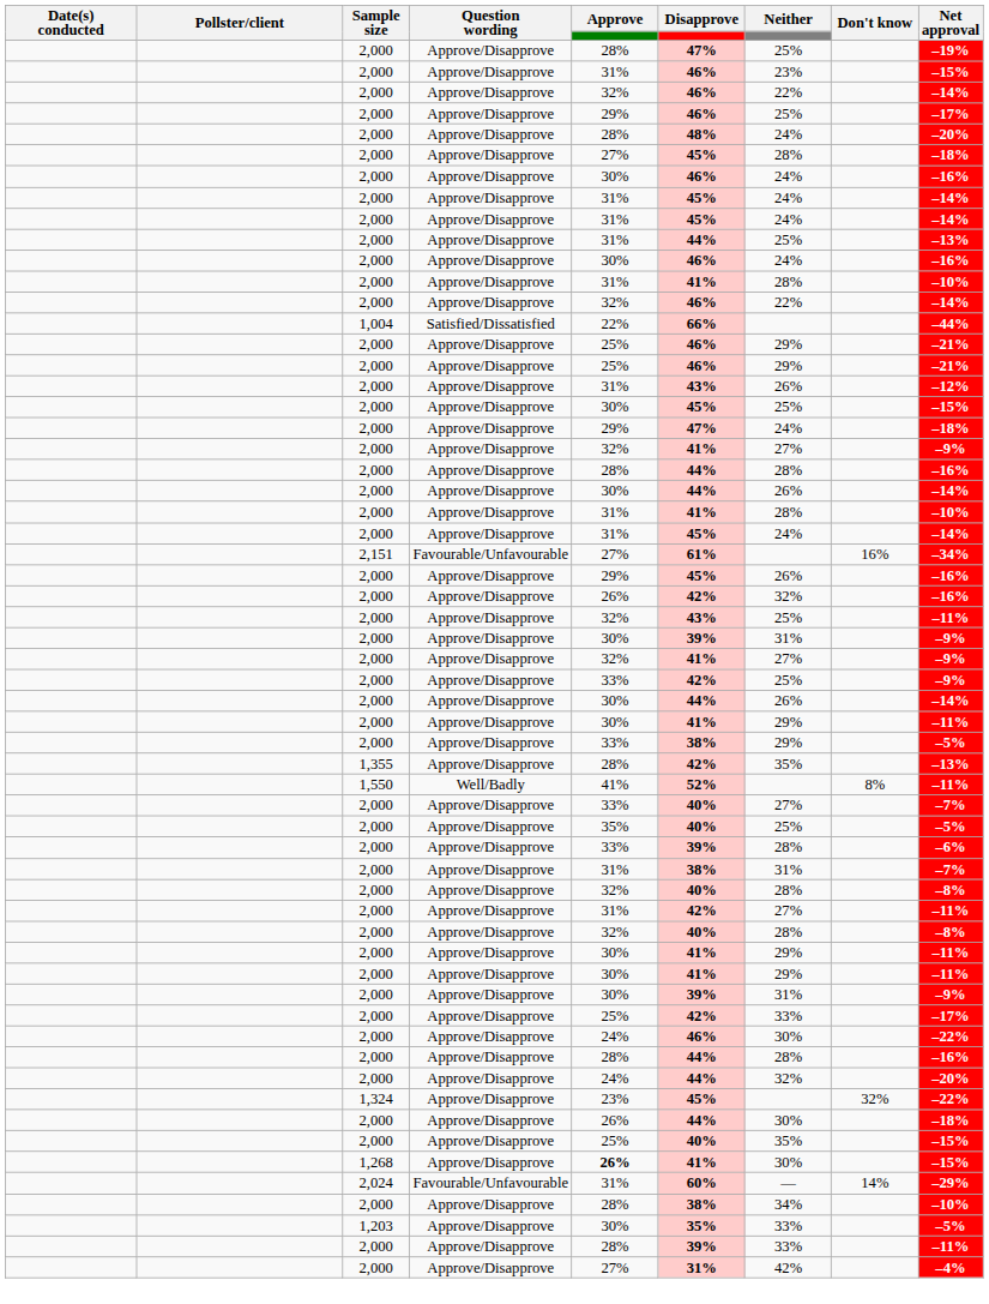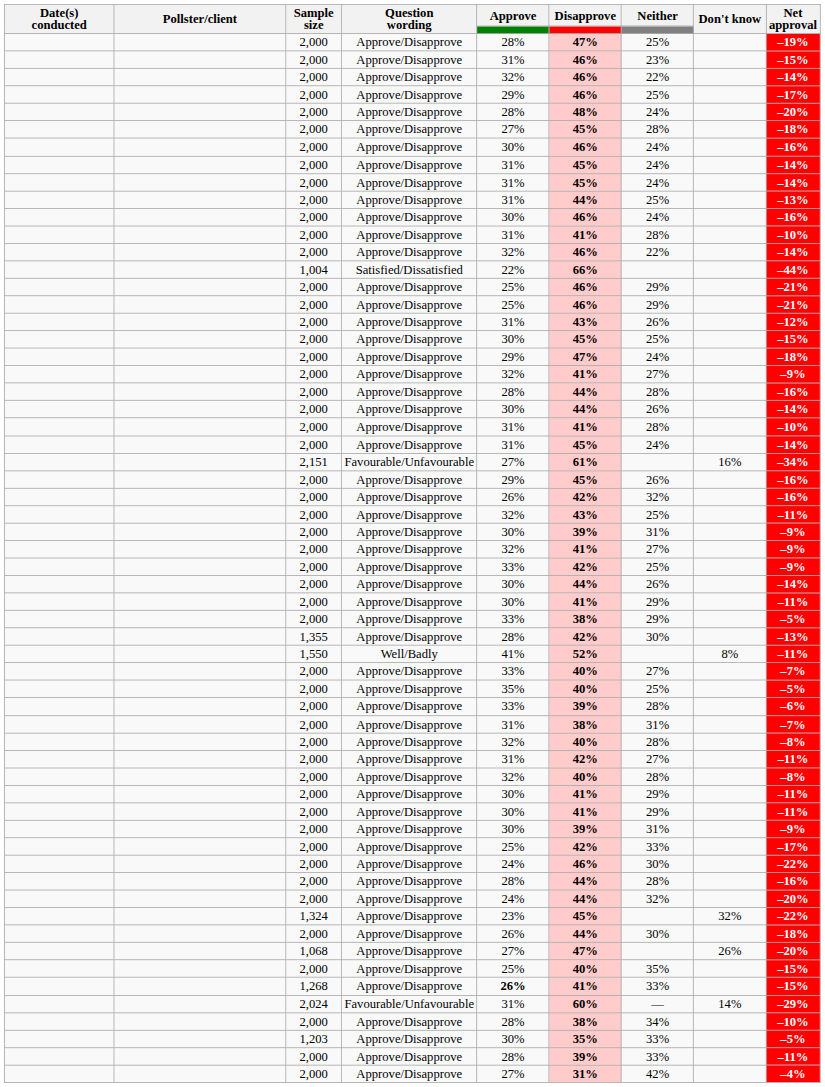1,355 | Neither: 35% -> 30%
+ row: 1,068 | Approve/Disapprove | 27% | 47% | 26% | –20%
1,268 | Neither: 30% -> 33%
